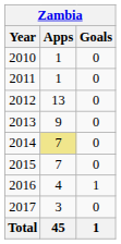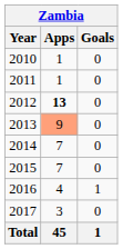2012 | Apps: normal -> bold
2013 | Apps: no background -> lightsalmon background
2014 | Apps: khaki background -> no background
